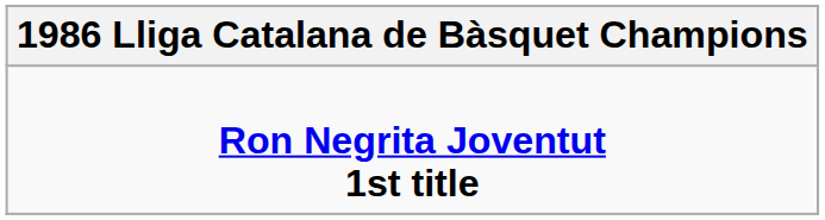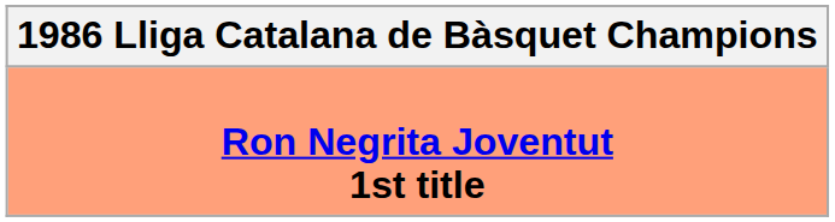row 2 | column 1: no background -> lightsalmon background
